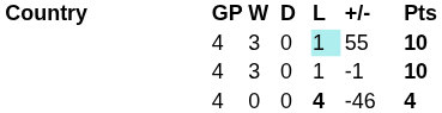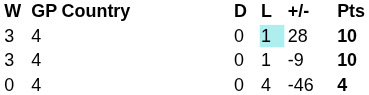columns swapped: Country <-> W
row 2 | +/-: 55 -> 28
row 3 | +/-: -1 -> -9
row 4 | L: bold -> normal
